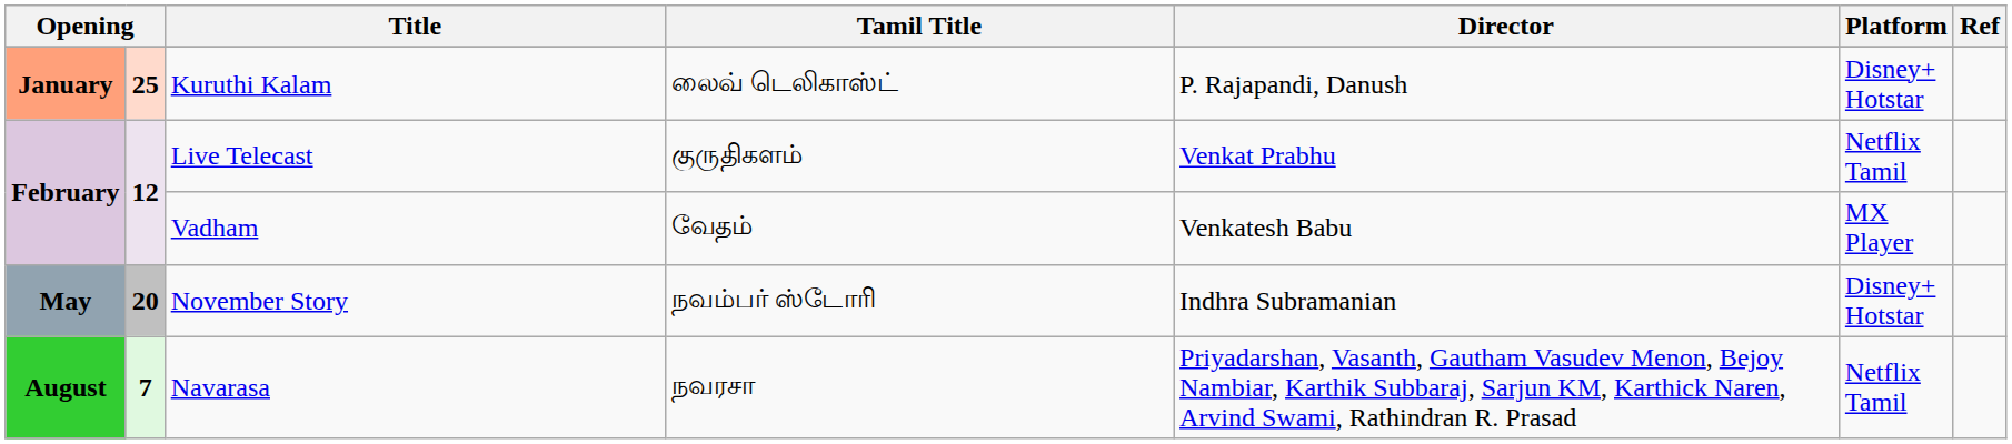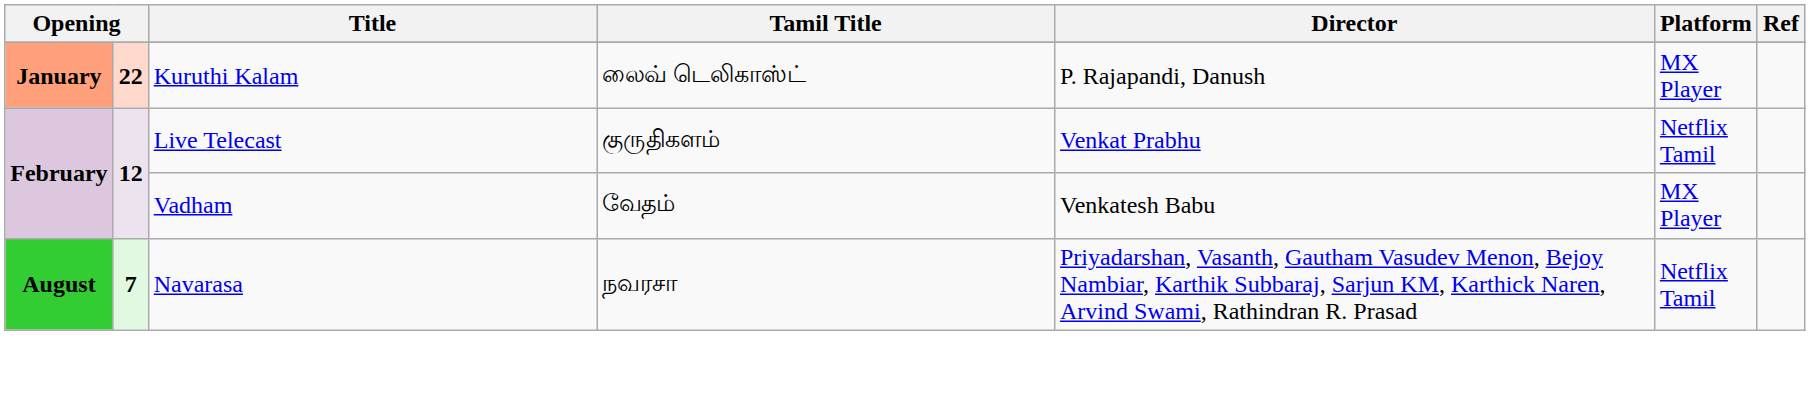Kuruthi Kalam | column 2: 25 -> 22
Kuruthi Kalam | Platform: Disney+ Hotstar -> MX Player
- row: May | 20 | November Story | நவம்பர் ஸ்டோரி | Indhra Subramanian | Disney+ Hotstar
